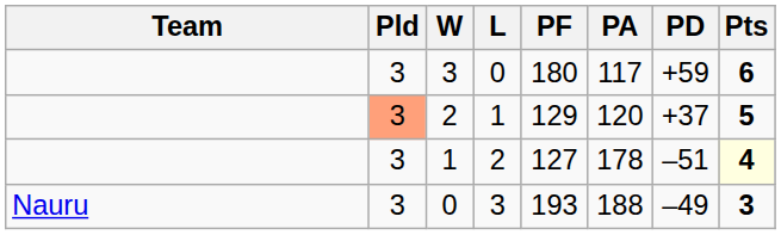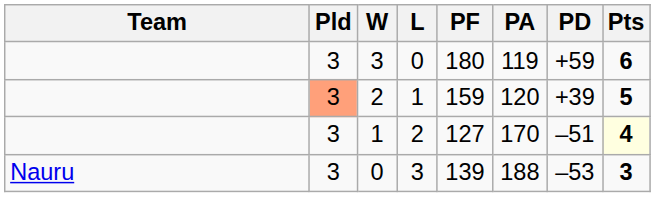row 2 | PA: 117 -> 119
row 3 | PF: 129 -> 159
row 3 | PD: +37 -> +39
row 4 | PA: 178 -> 170
row 5 | PF: 193 -> 139
row 5 | PD: –49 -> –53
